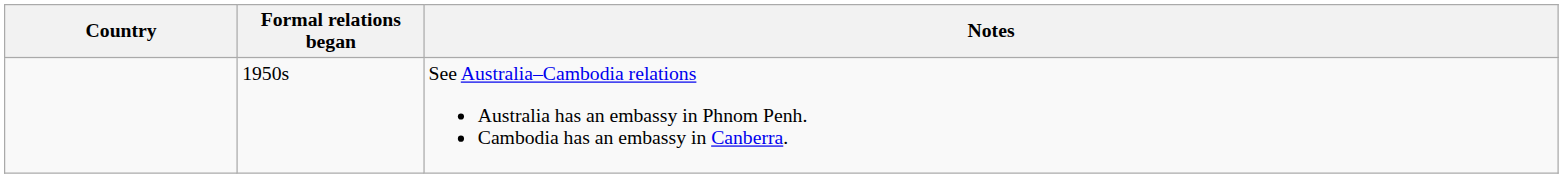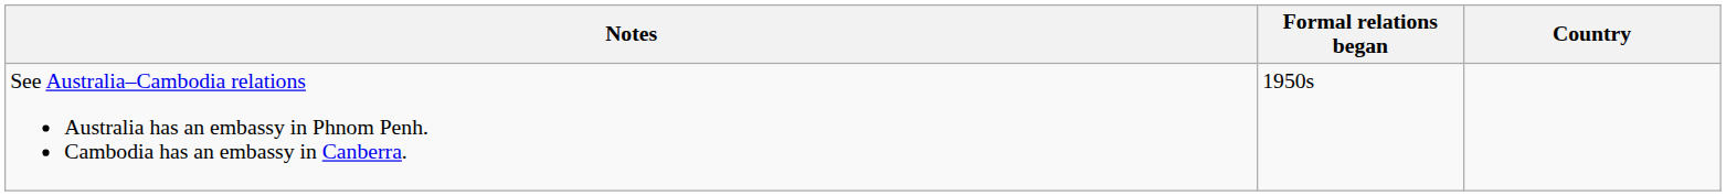columns swapped: Country <-> Notes
